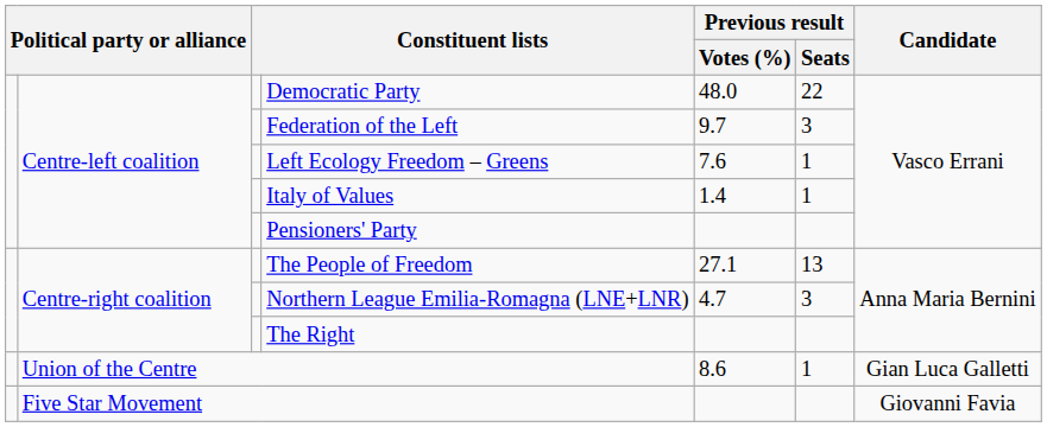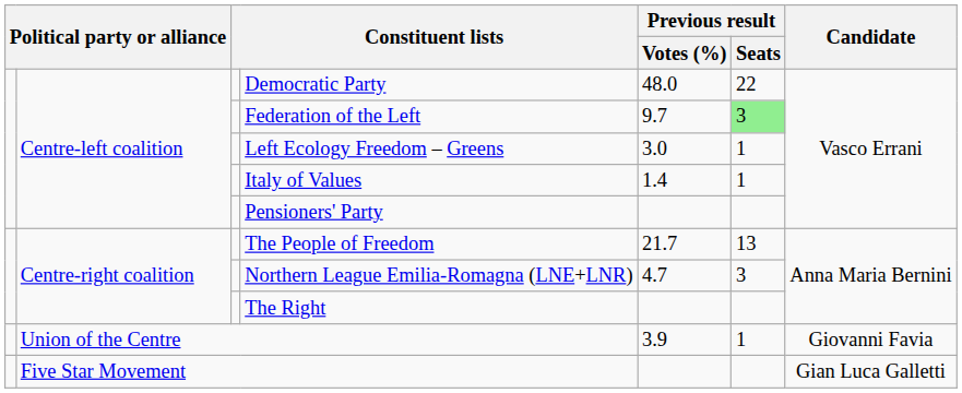Federation of the Left | Previous result / Seats: no background -> lightgreen background
Left Ecology Freedom – Greens | Previous result / Votes (%): 7.6 -> 3.0
The People of Freedom | Previous result / Votes (%): 27.1 -> 21.7
Union of the Centre | Previous result / Votes (%): 8.6 -> 3.9
Union of the Centre | Candidate: Gian Luca Galletti -> Giovanni Favia
Five Star Movement | Candidate: Giovanni Favia -> Gian Luca Galletti
